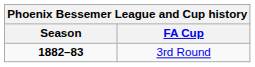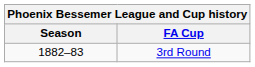3rd Round | Season: bold -> normal
